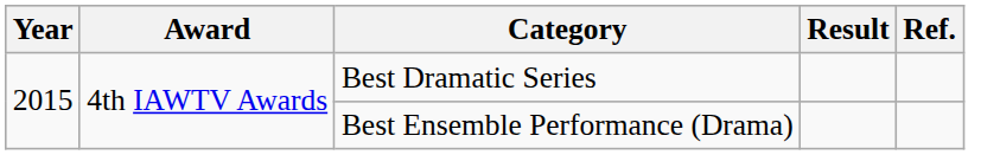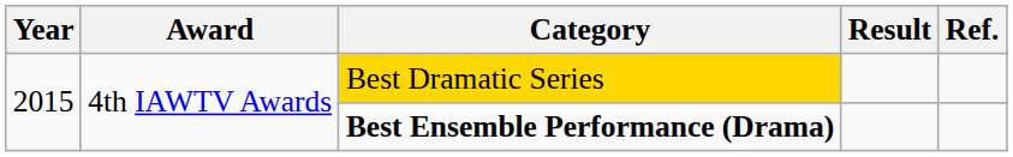Best Dramatic Series | Category: no background -> gold background
Best Ensemble Performance (Drama) | Category: normal -> bold
